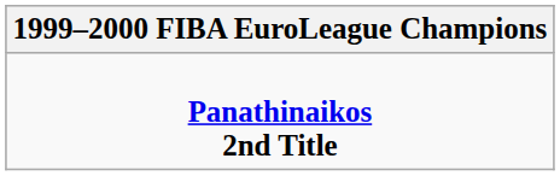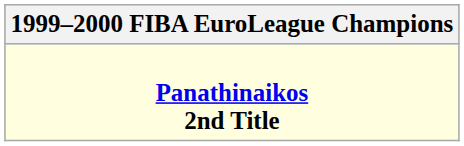row 2 | column 1: no background -> lightyellow background
